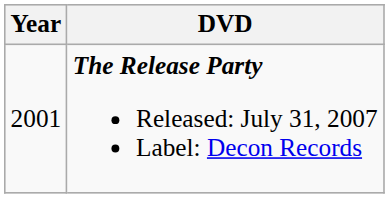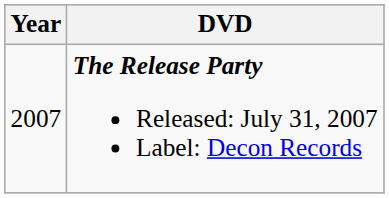row 2 | Year: 2001 -> 2007
